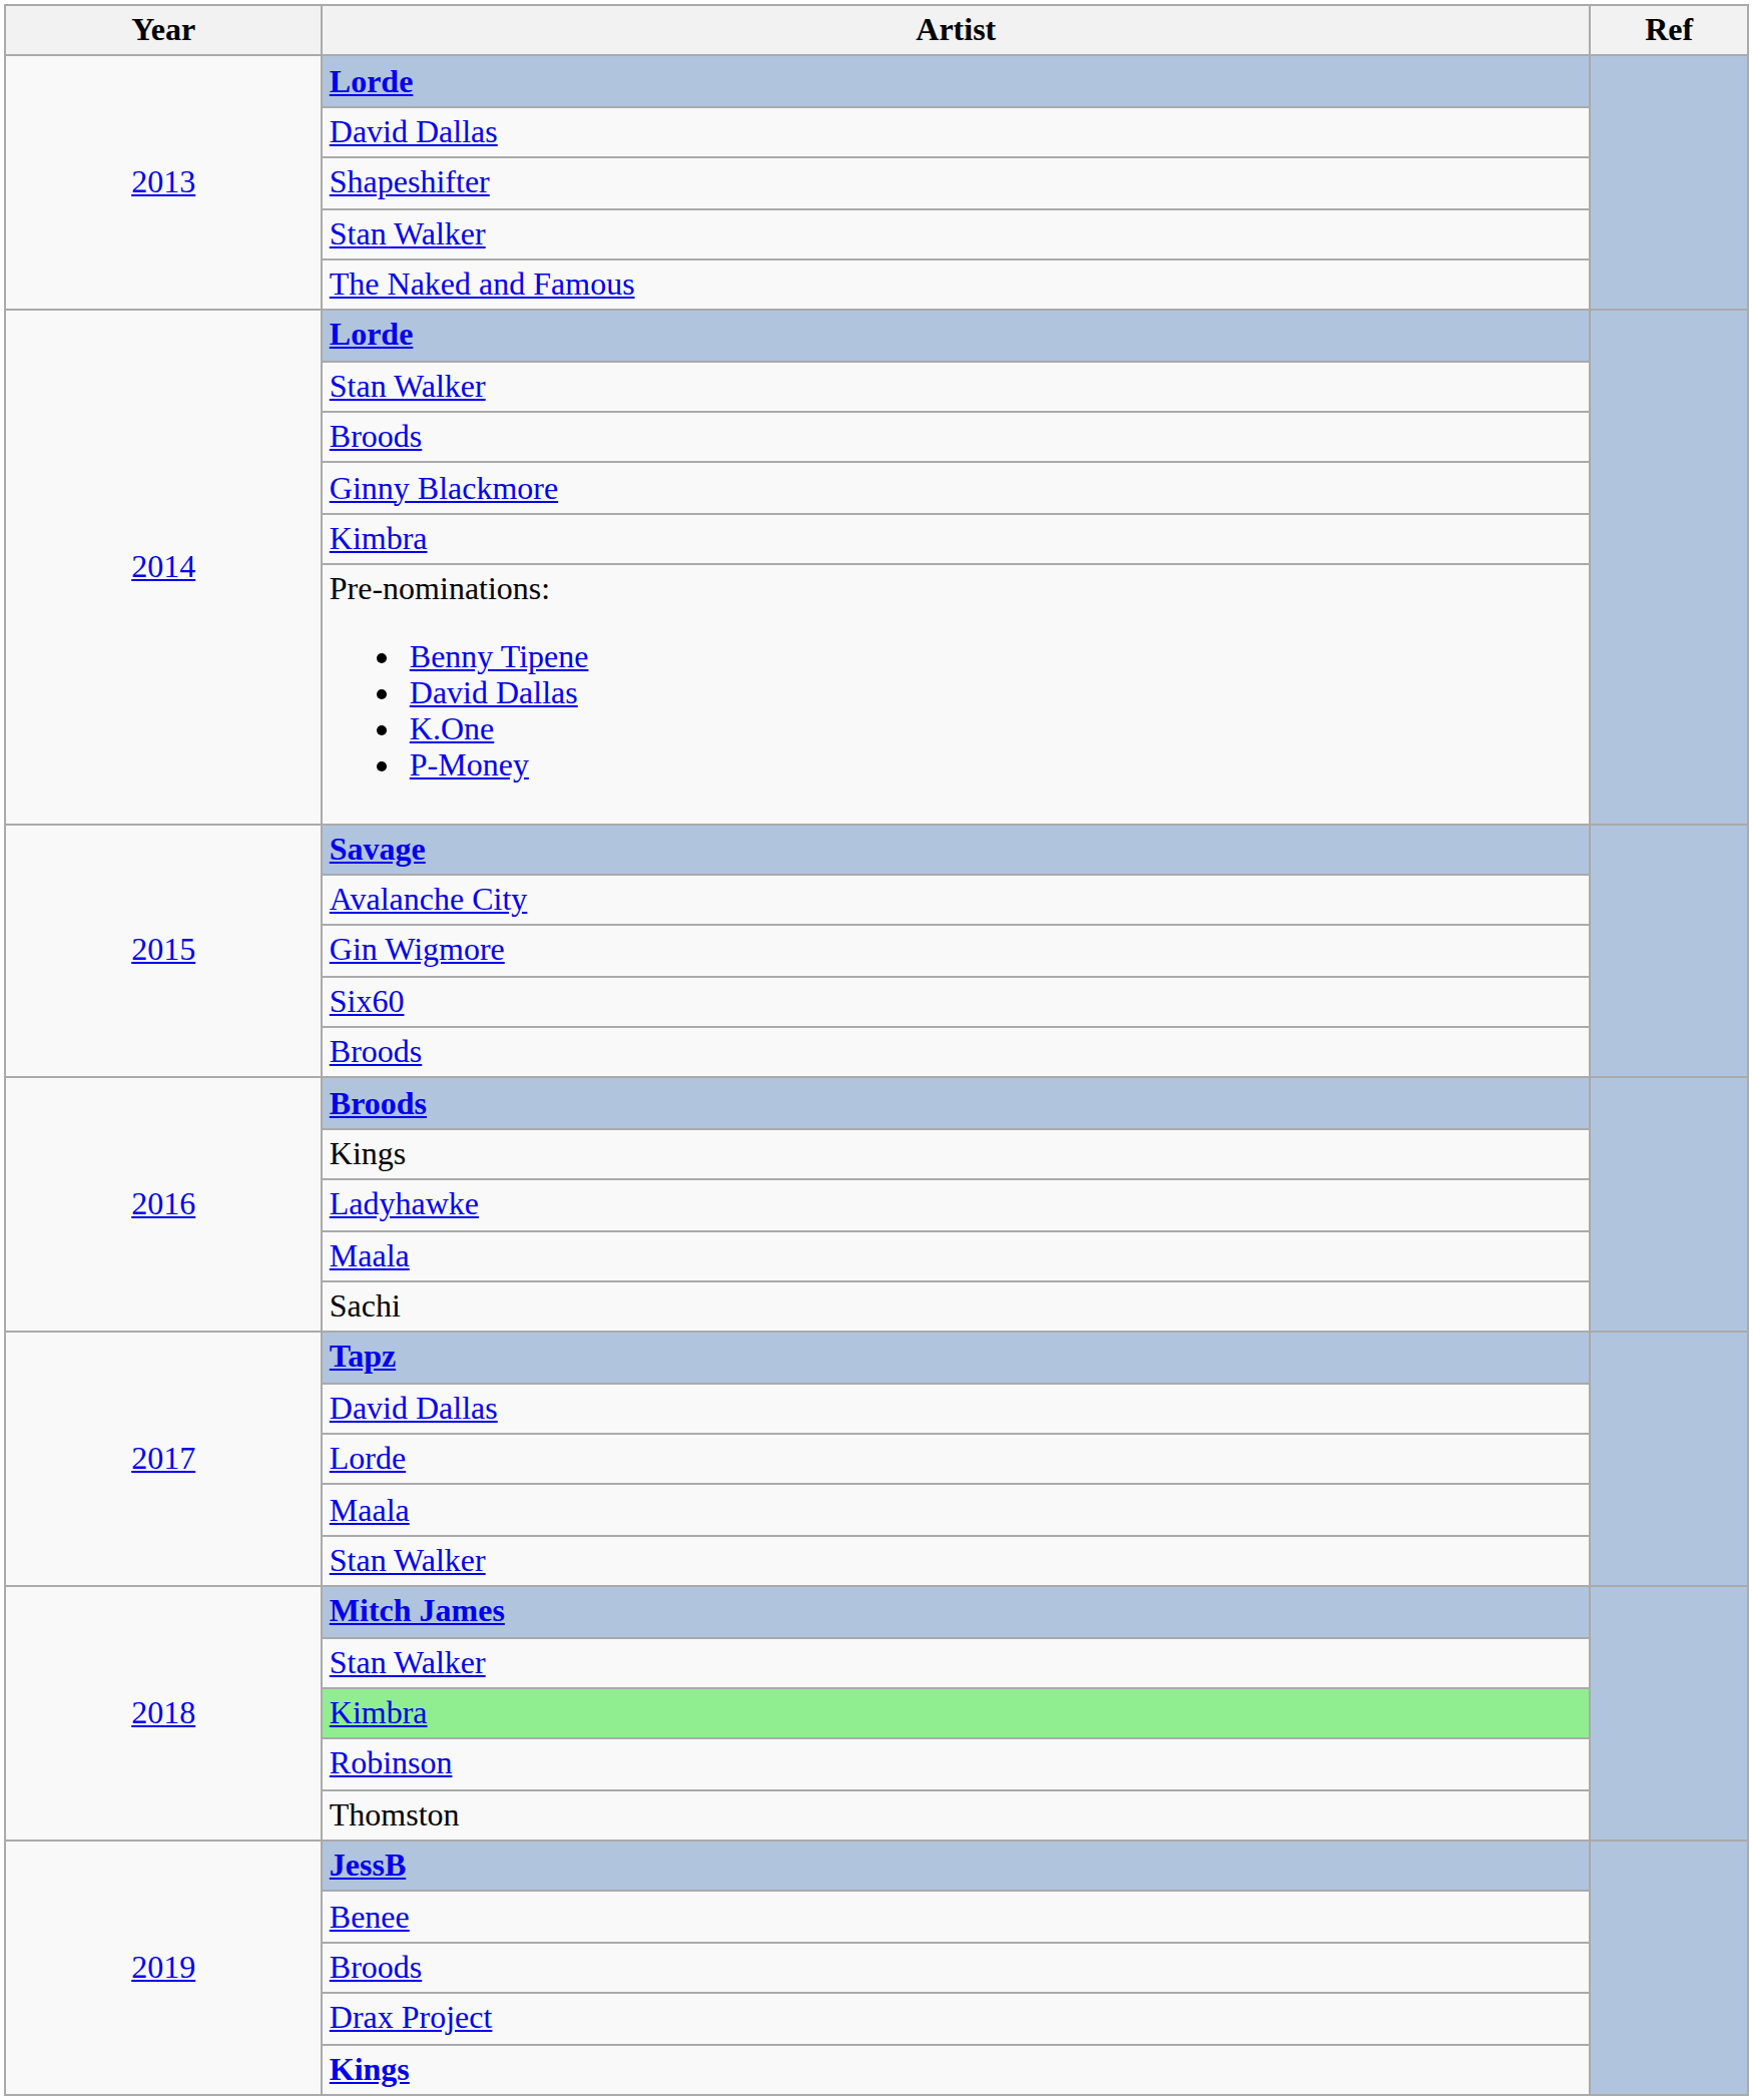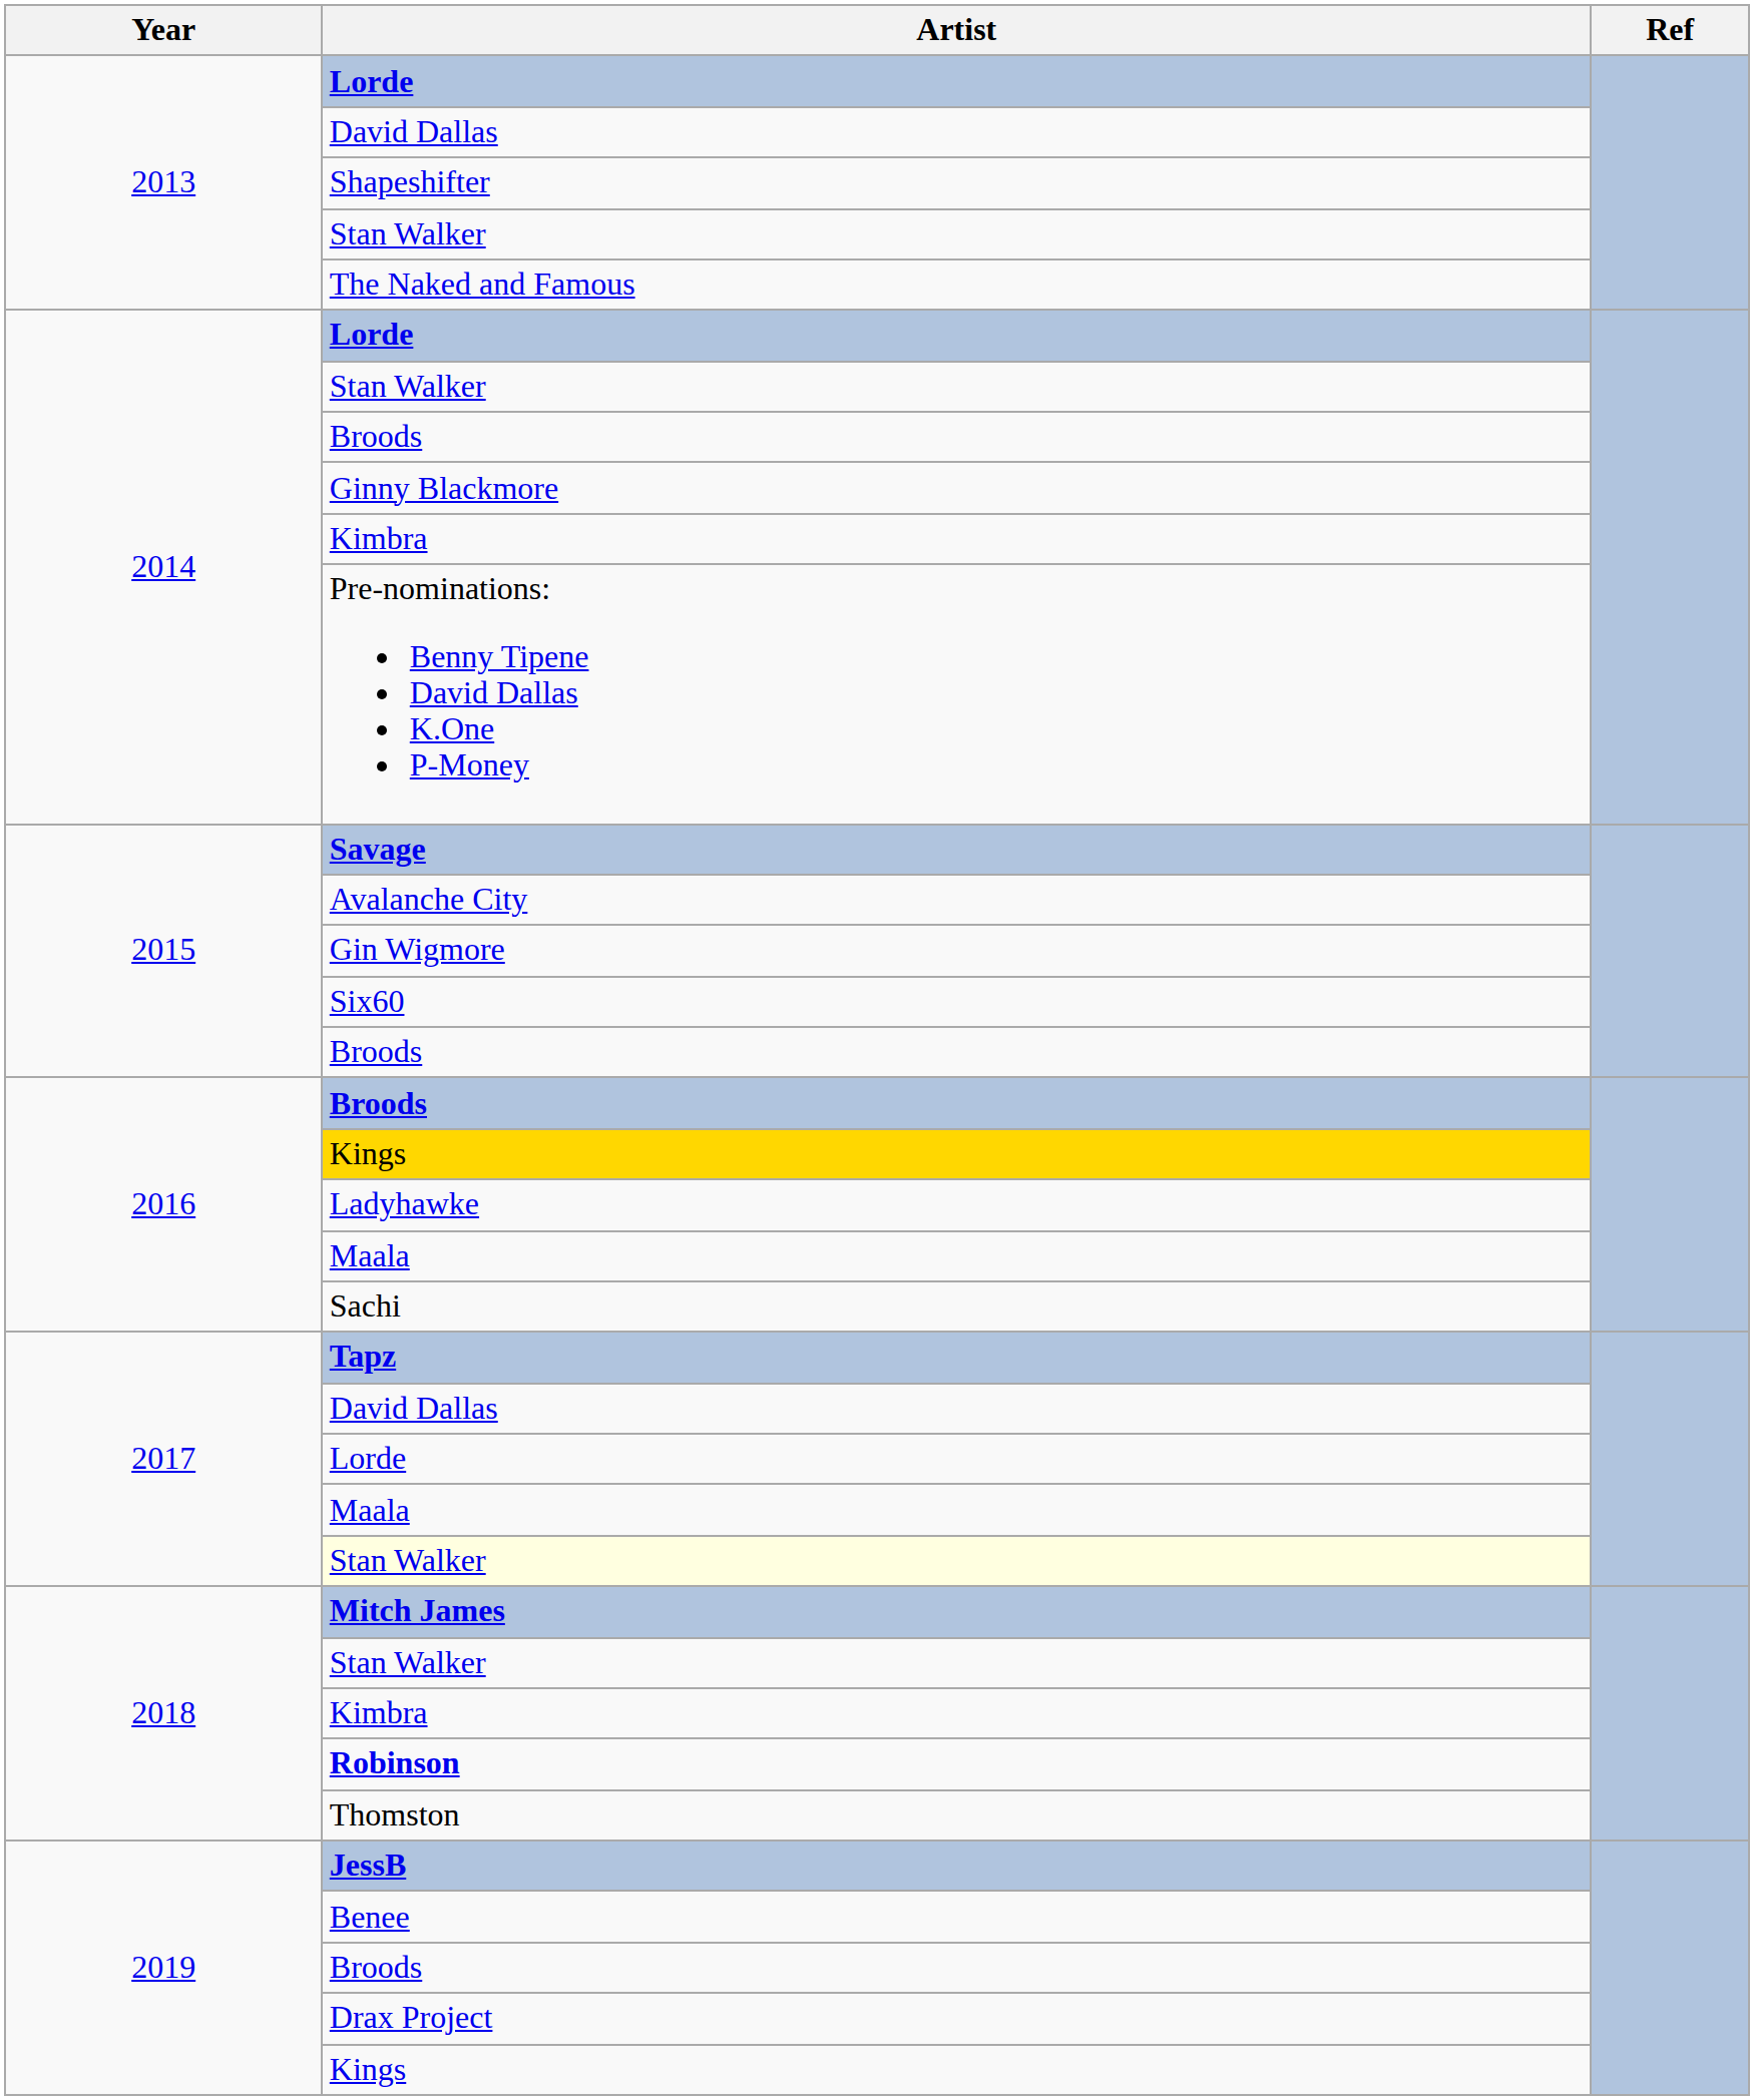2016 / Kings | Artist: no background -> gold background
2017 / Stan Walker | Artist: no background -> lightyellow background
2018 / Kimbra | Artist: lightgreen background -> no background
Robinson | Artist: normal -> bold
2019 / Kings | Artist: bold -> normal
